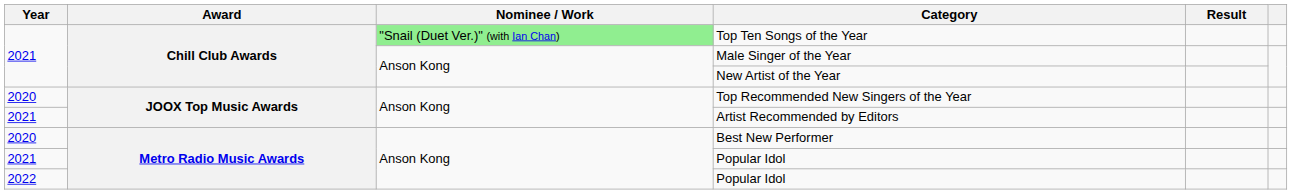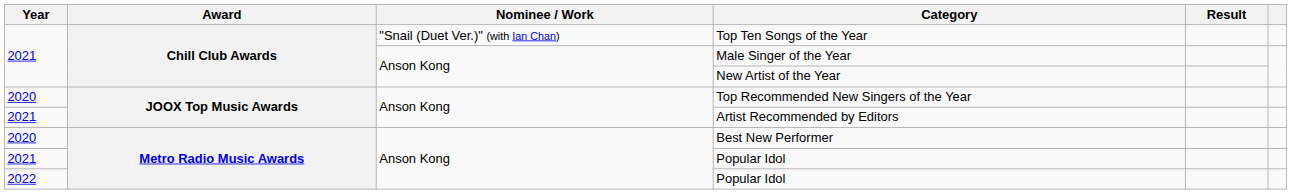Top Ten Songs of the Year | Nominee / Work: lightgreen background -> no background
